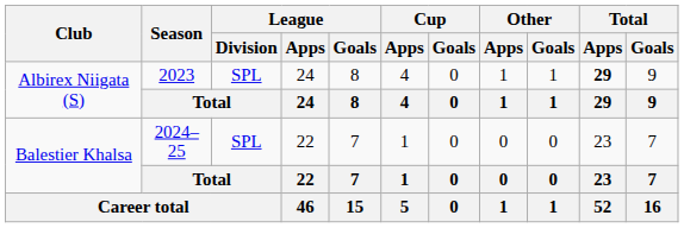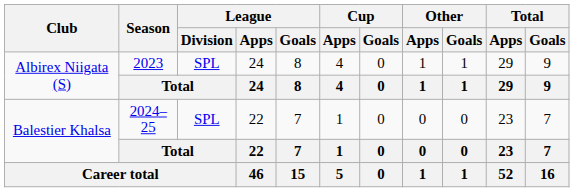Albirex Niigata (S) / 2023 | Total / Apps: bold -> normal
